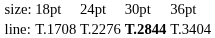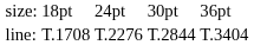line: | column 4: bold -> normal
